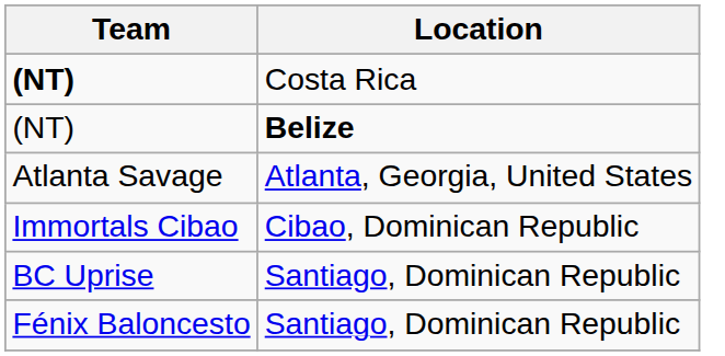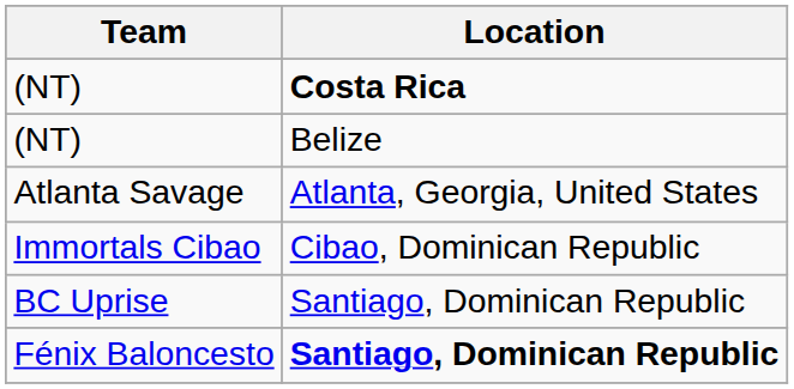row 2 | Team: bold -> normal
row 2 | Location: normal -> bold
row 3 | Location: bold -> normal
row 7 | Location: normal -> bold
